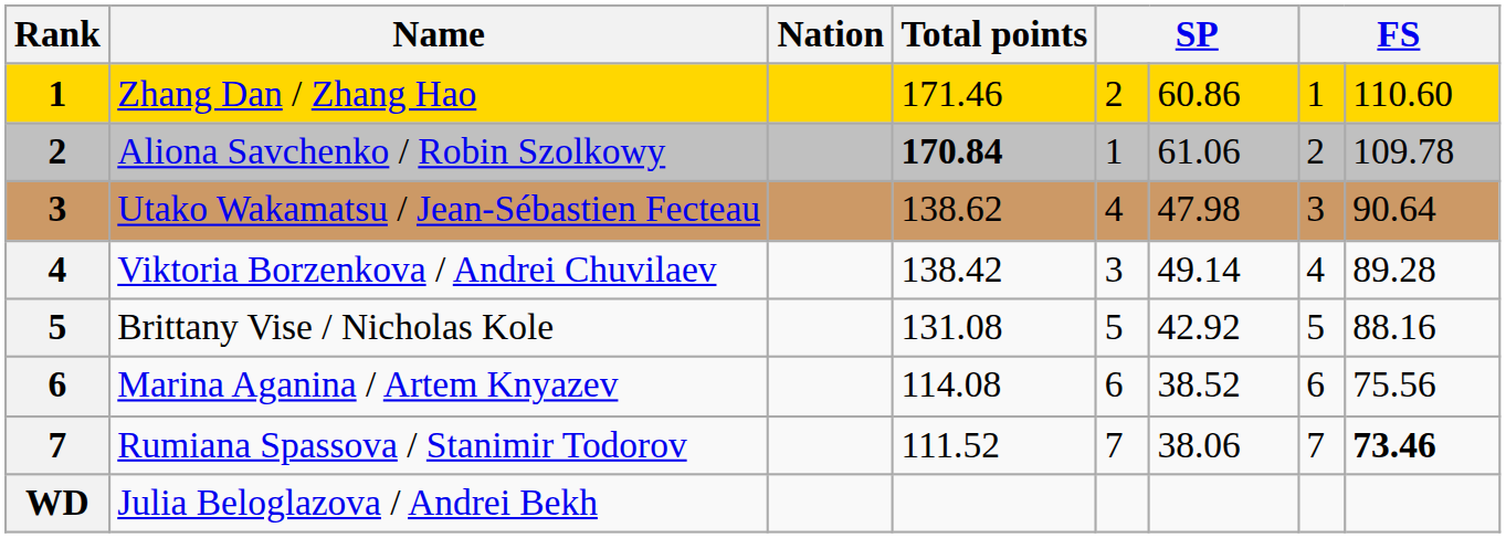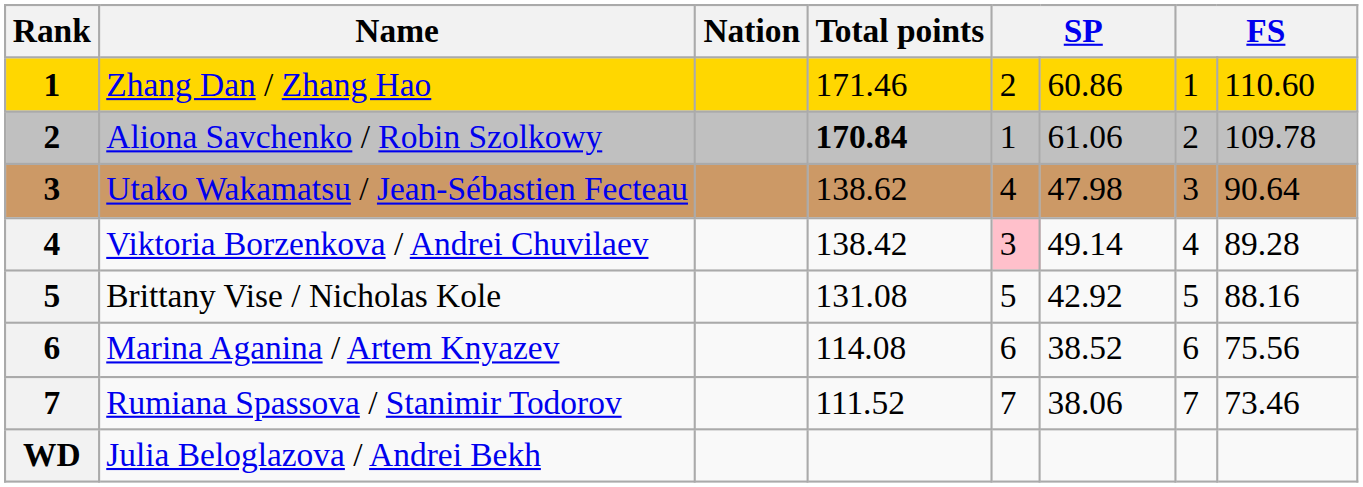Viktoria Borzenkova / Andrei Chuvilaev | column 5: no background -> pink background
Rumiana Spassova / Stanimir Todorov | column 8: bold -> normal
